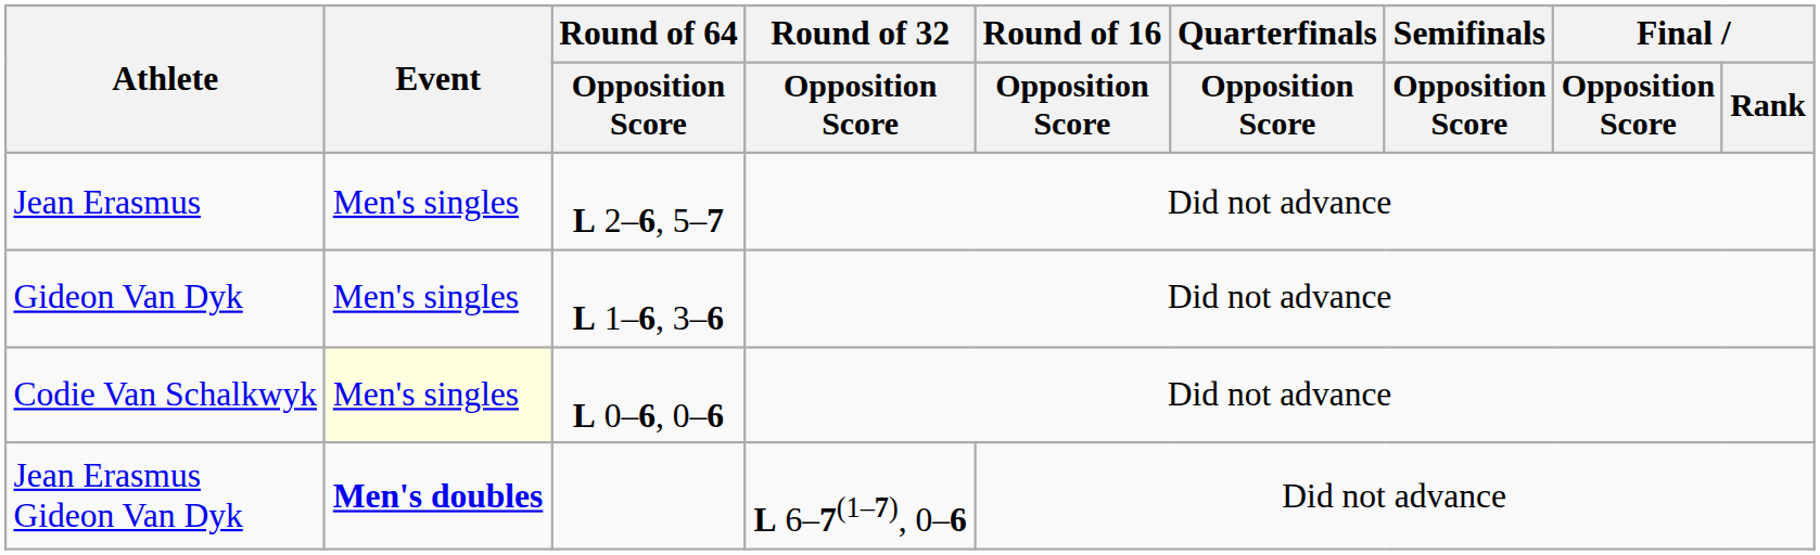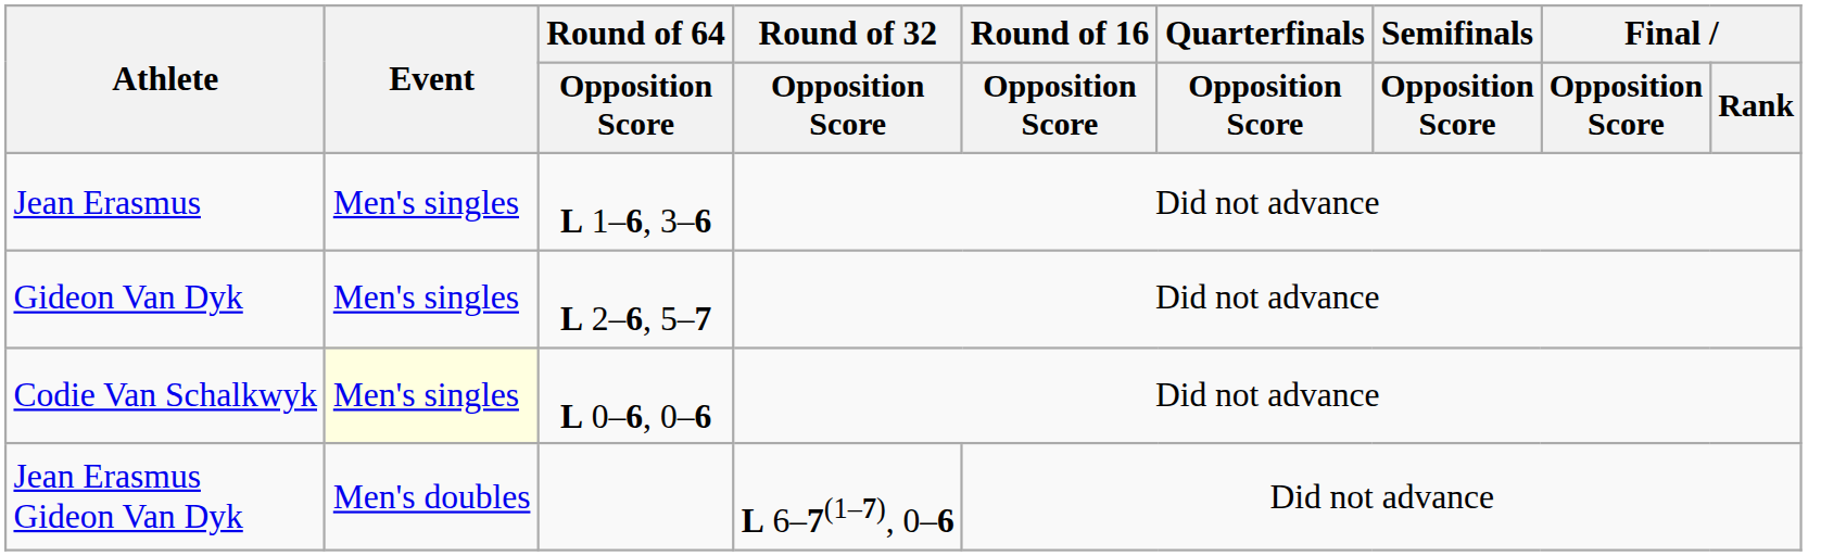Jean Erasmus | Round of 64 / Opposition Score: L 2–6, 5–7 -> L 1–6, 3–6
Gideon Van Dyk | Round of 64 / Opposition Score: L 1–6, 3–6 -> L 2–6, 5–7
Jean Erasmus Gideon Van Dyk | Event: bold -> normal
